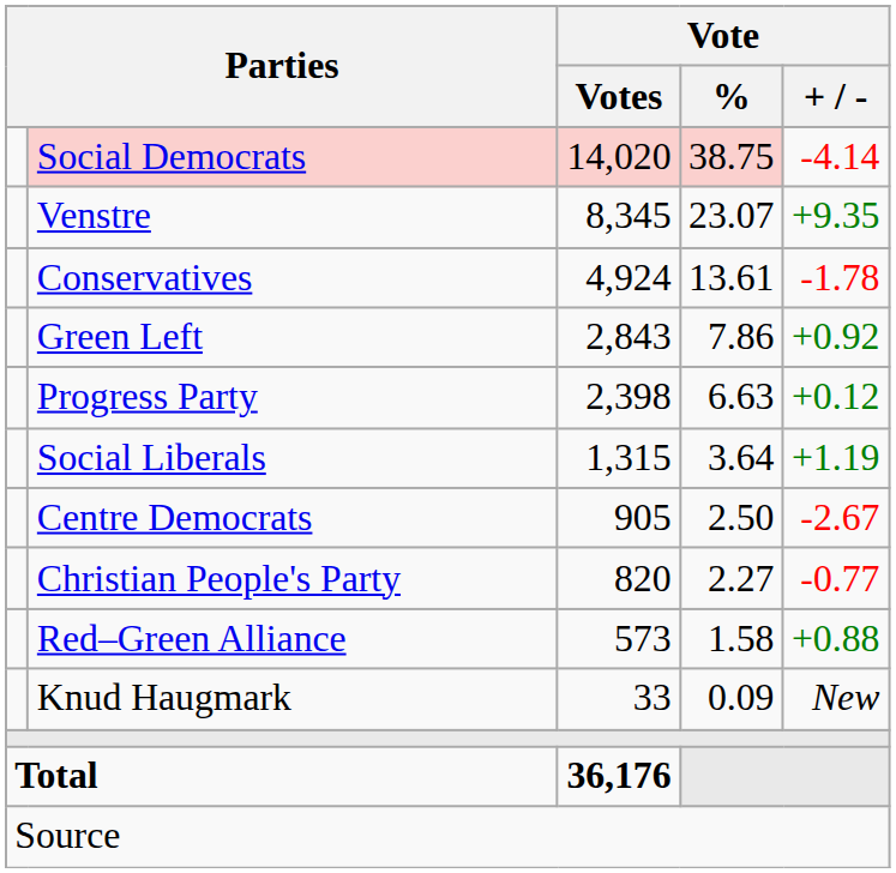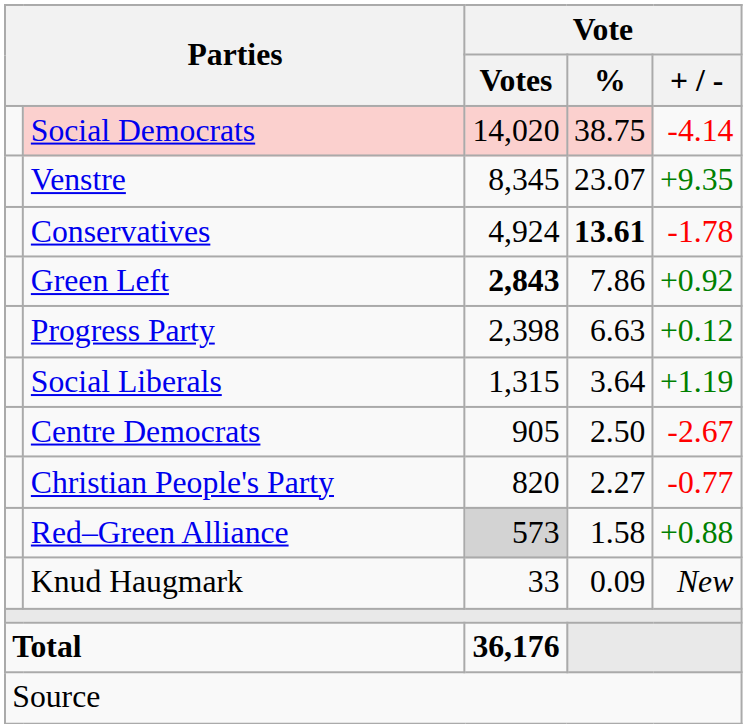Conservatives | Vote / %: normal -> bold
Green Left | Vote / Votes: normal -> bold
Red–Green Alliance | Vote / Votes: no background -> lightgrey background
